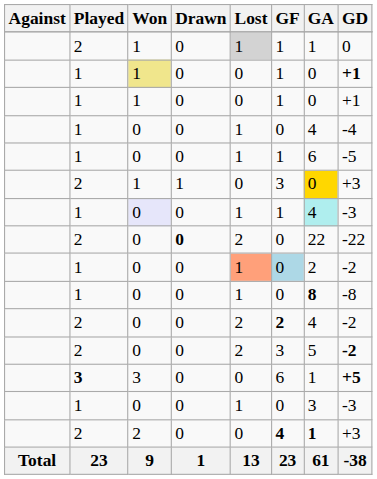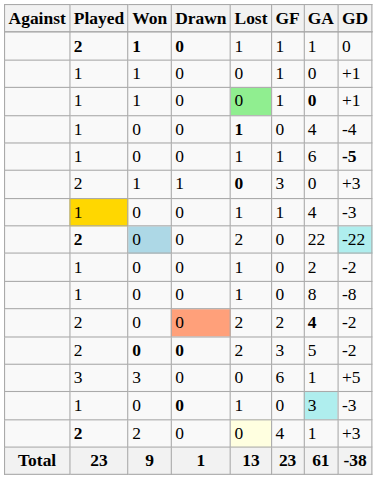row 2 | Played: normal -> bold
row 2 | Won: normal -> bold
row 2 | Drawn: normal -> bold
row 2 | Lost: lightgrey background -> no background
row 3 | Won: khaki background -> no background
row 3 | GD: bold -> normal
row 4 | Lost: no background -> lightgreen background
row 4 | GA: normal -> bold
row 5 | Lost: normal -> bold
row 6 | GD: normal -> bold
row 7 | Lost: normal -> bold
row 7 | GA: gold background -> no background
row 8 | Played: no background -> gold background
row 8 | Won: lavender background -> no background
row 8 | GA: paleturquoise background -> no background
row 9 | Played: normal -> bold
row 9 | Won: no background -> lightblue background
row 9 | Drawn: bold -> normal
row 9 | GD: no background -> paleturquoise background
row 10 | Lost: lightsalmon background -> no background
row 10 | GF: lightblue background -> no background
row 11 | GA: bold -> normal
row 12 | Drawn: no background -> lightsalmon background
row 12 | GF: bold -> normal
row 12 | GA: normal -> bold
row 13 | Won: normal -> bold
row 13 | Drawn: normal -> bold
row 13 | GD: bold -> normal
row 14 | Played: bold -> normal
row 14 | GD: bold -> normal
row 15 | Drawn: normal -> bold
row 15 | GA: no background -> paleturquoise background
row 16 | Played: normal -> bold
row 16 | Lost: no background -> lightyellow background
row 16 | GF: bold -> normal
row 16 | GA: bold -> normal
